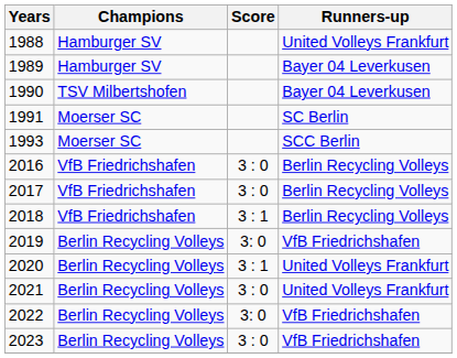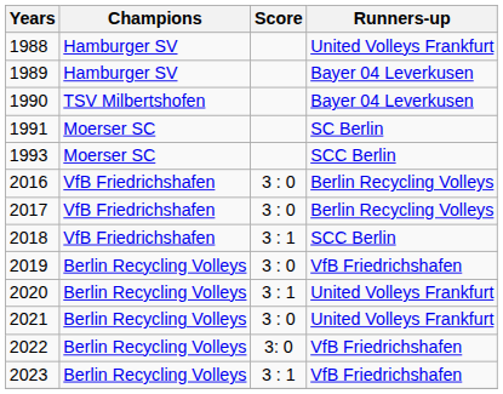2018 | Runners-up: Berlin Recycling Volleys -> SCC Berlin
2019 | Score: 3: 0 -> 3 : 0
2023 | Score: 3 : 0 -> 3 : 1
